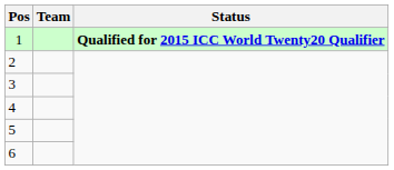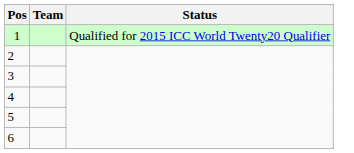1 | Status: bold -> normal
